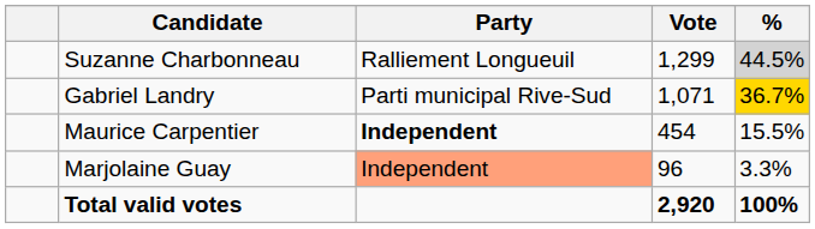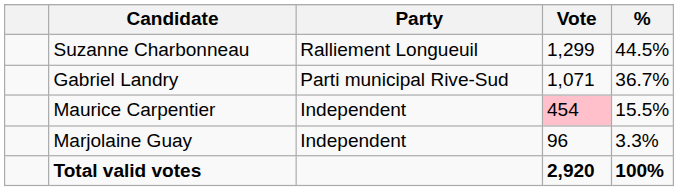Suzanne Charbonneau | %: lightgrey background -> no background
Gabriel Landry | %: gold background -> no background
Maurice Carpentier | Party: bold -> normal
Maurice Carpentier | Vote: no background -> pink background
Marjolaine Guay | Party: lightsalmon background -> no background
